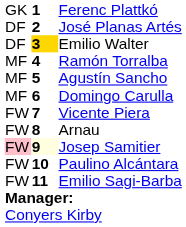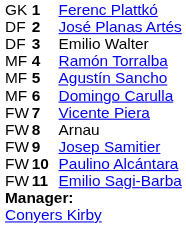Emilio Walter | column 2: gold background -> no background
Josep Samitier | column 1: pink background -> no background
Josep Samitier | column 2: lightyellow background -> no background
